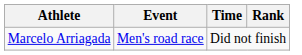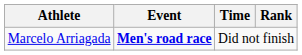Marcelo Arriagada | Event: normal -> bold
